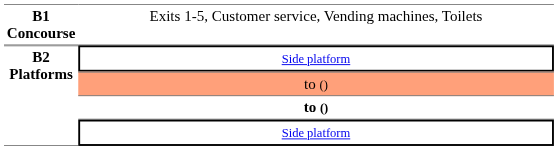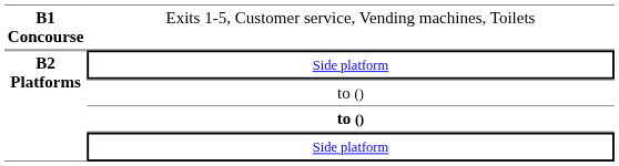row 3 | column 2: lightsalmon background -> no background
